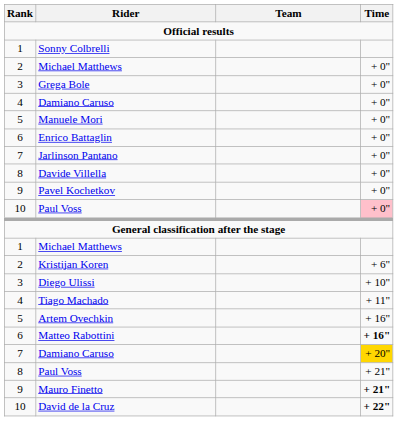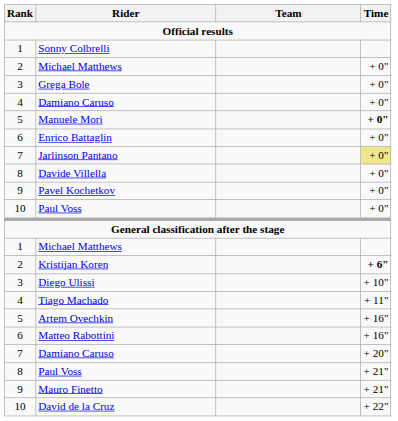Manuele Mori | Time: normal -> bold
Jarlinson Pantano | Time: no background -> khaki background
10 / Paul Voss | Time: pink background -> no background
Kristijan Koren | Time: normal -> bold
Matteo Rabottini | Time: bold -> normal
7 / Damiano Caruso | Time: gold background -> no background
Mauro Finetto | Time: bold -> normal
David de la Cruz | Time: bold -> normal
